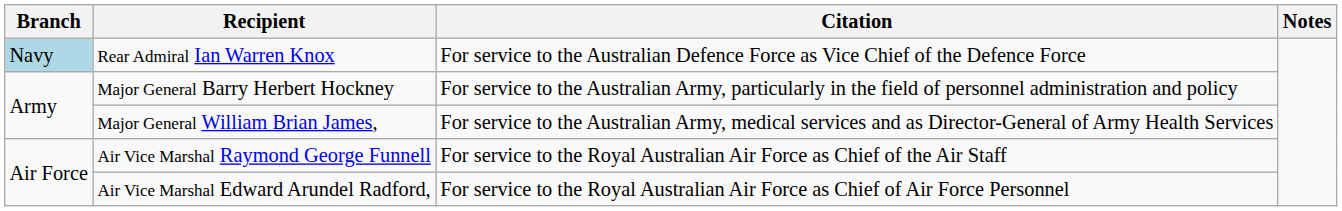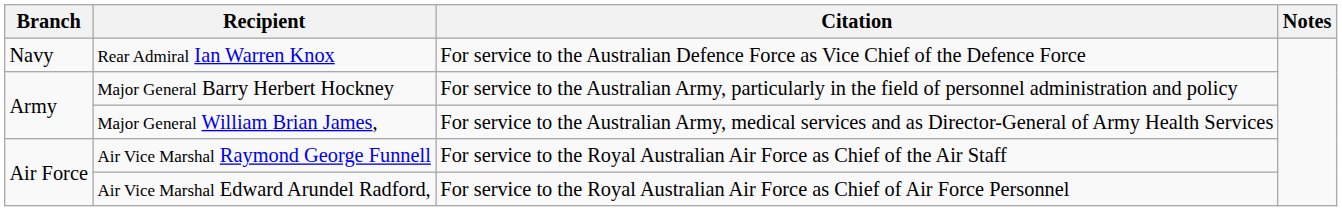Rear Admiral Ian Warren Knox | Branch: lightblue background -> no background
